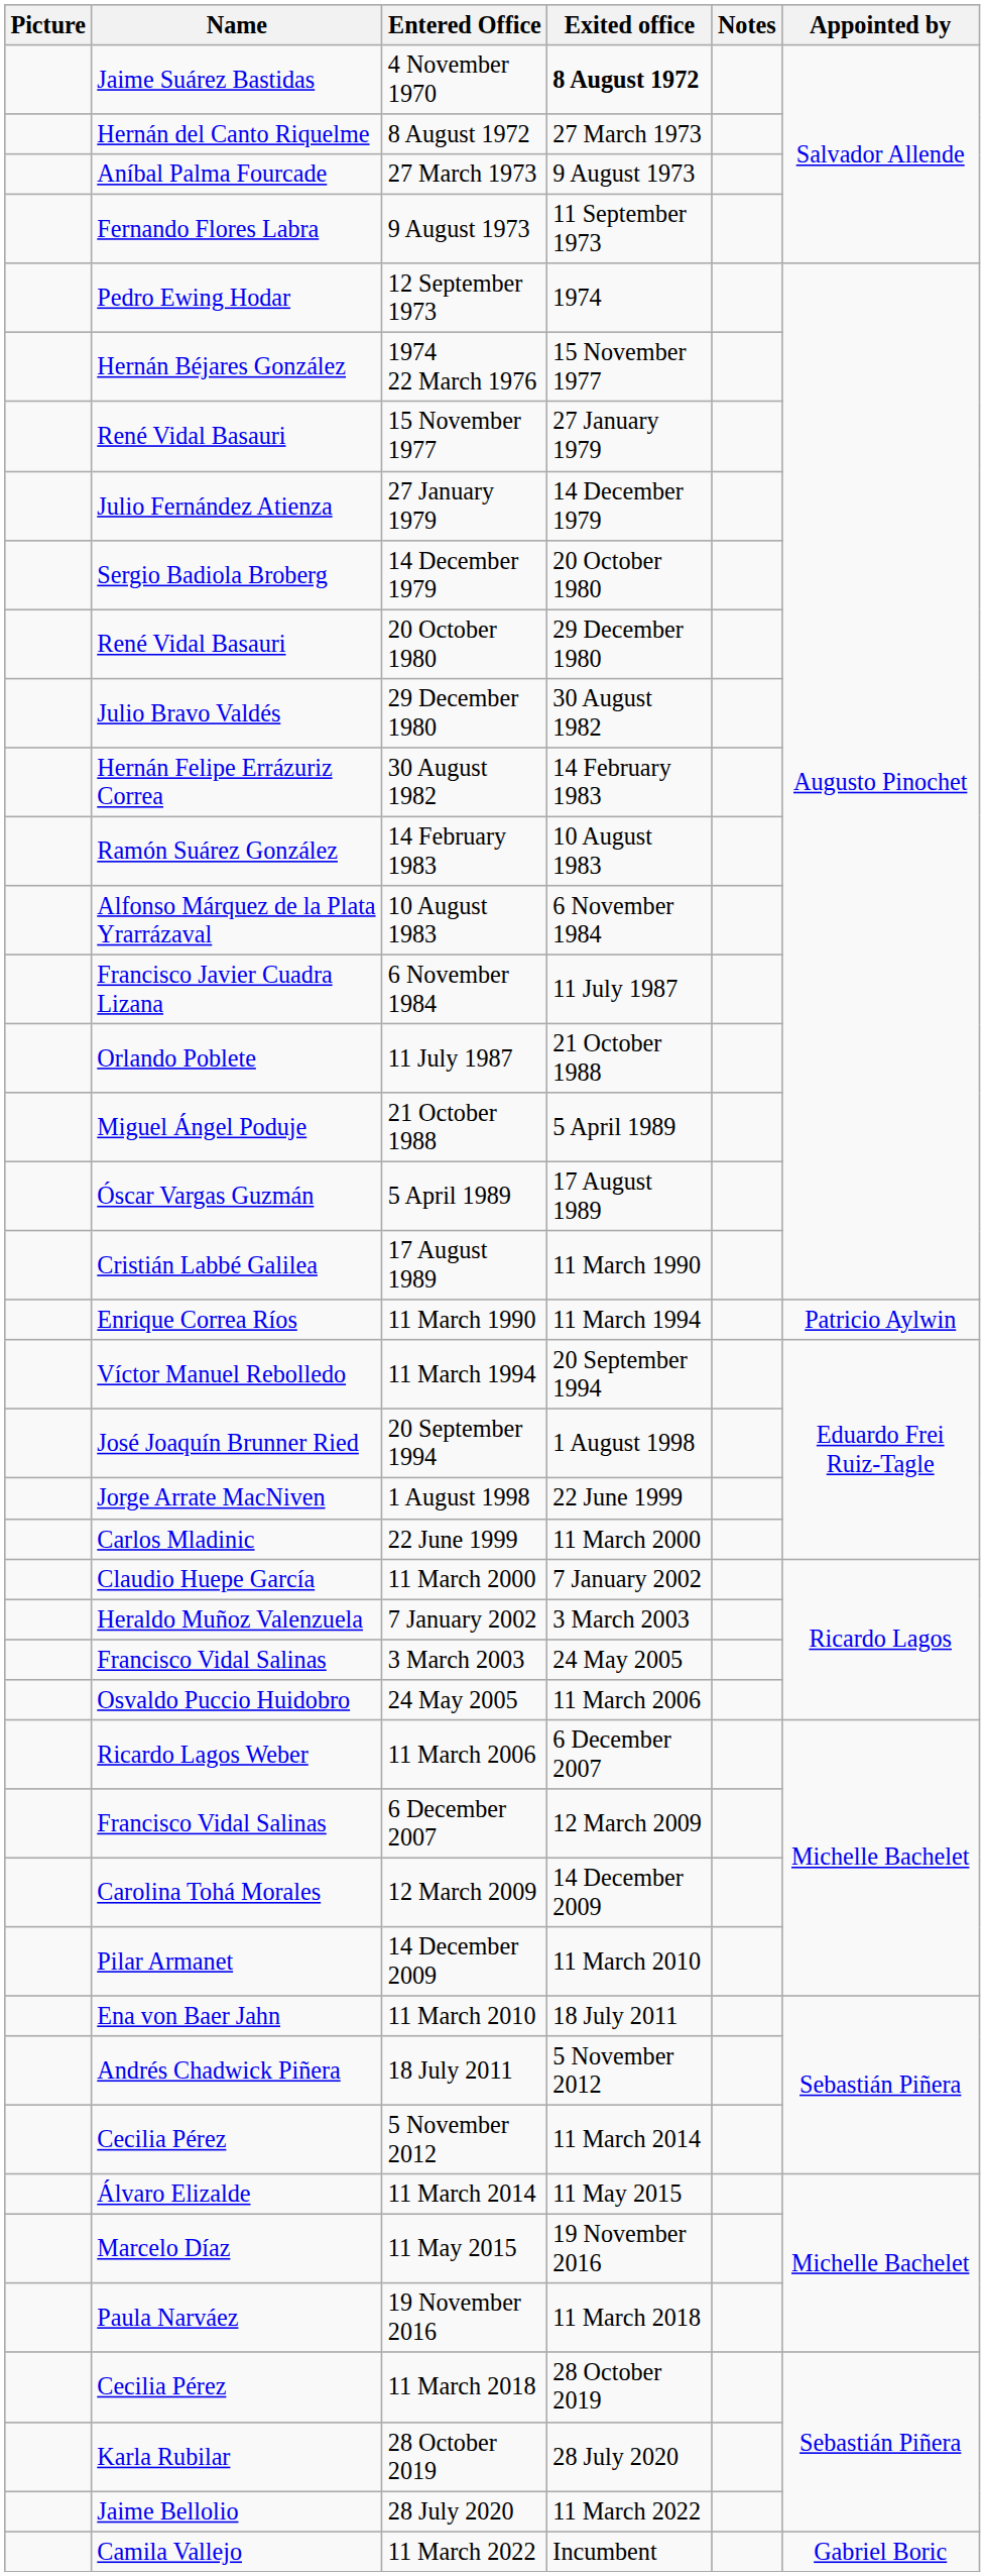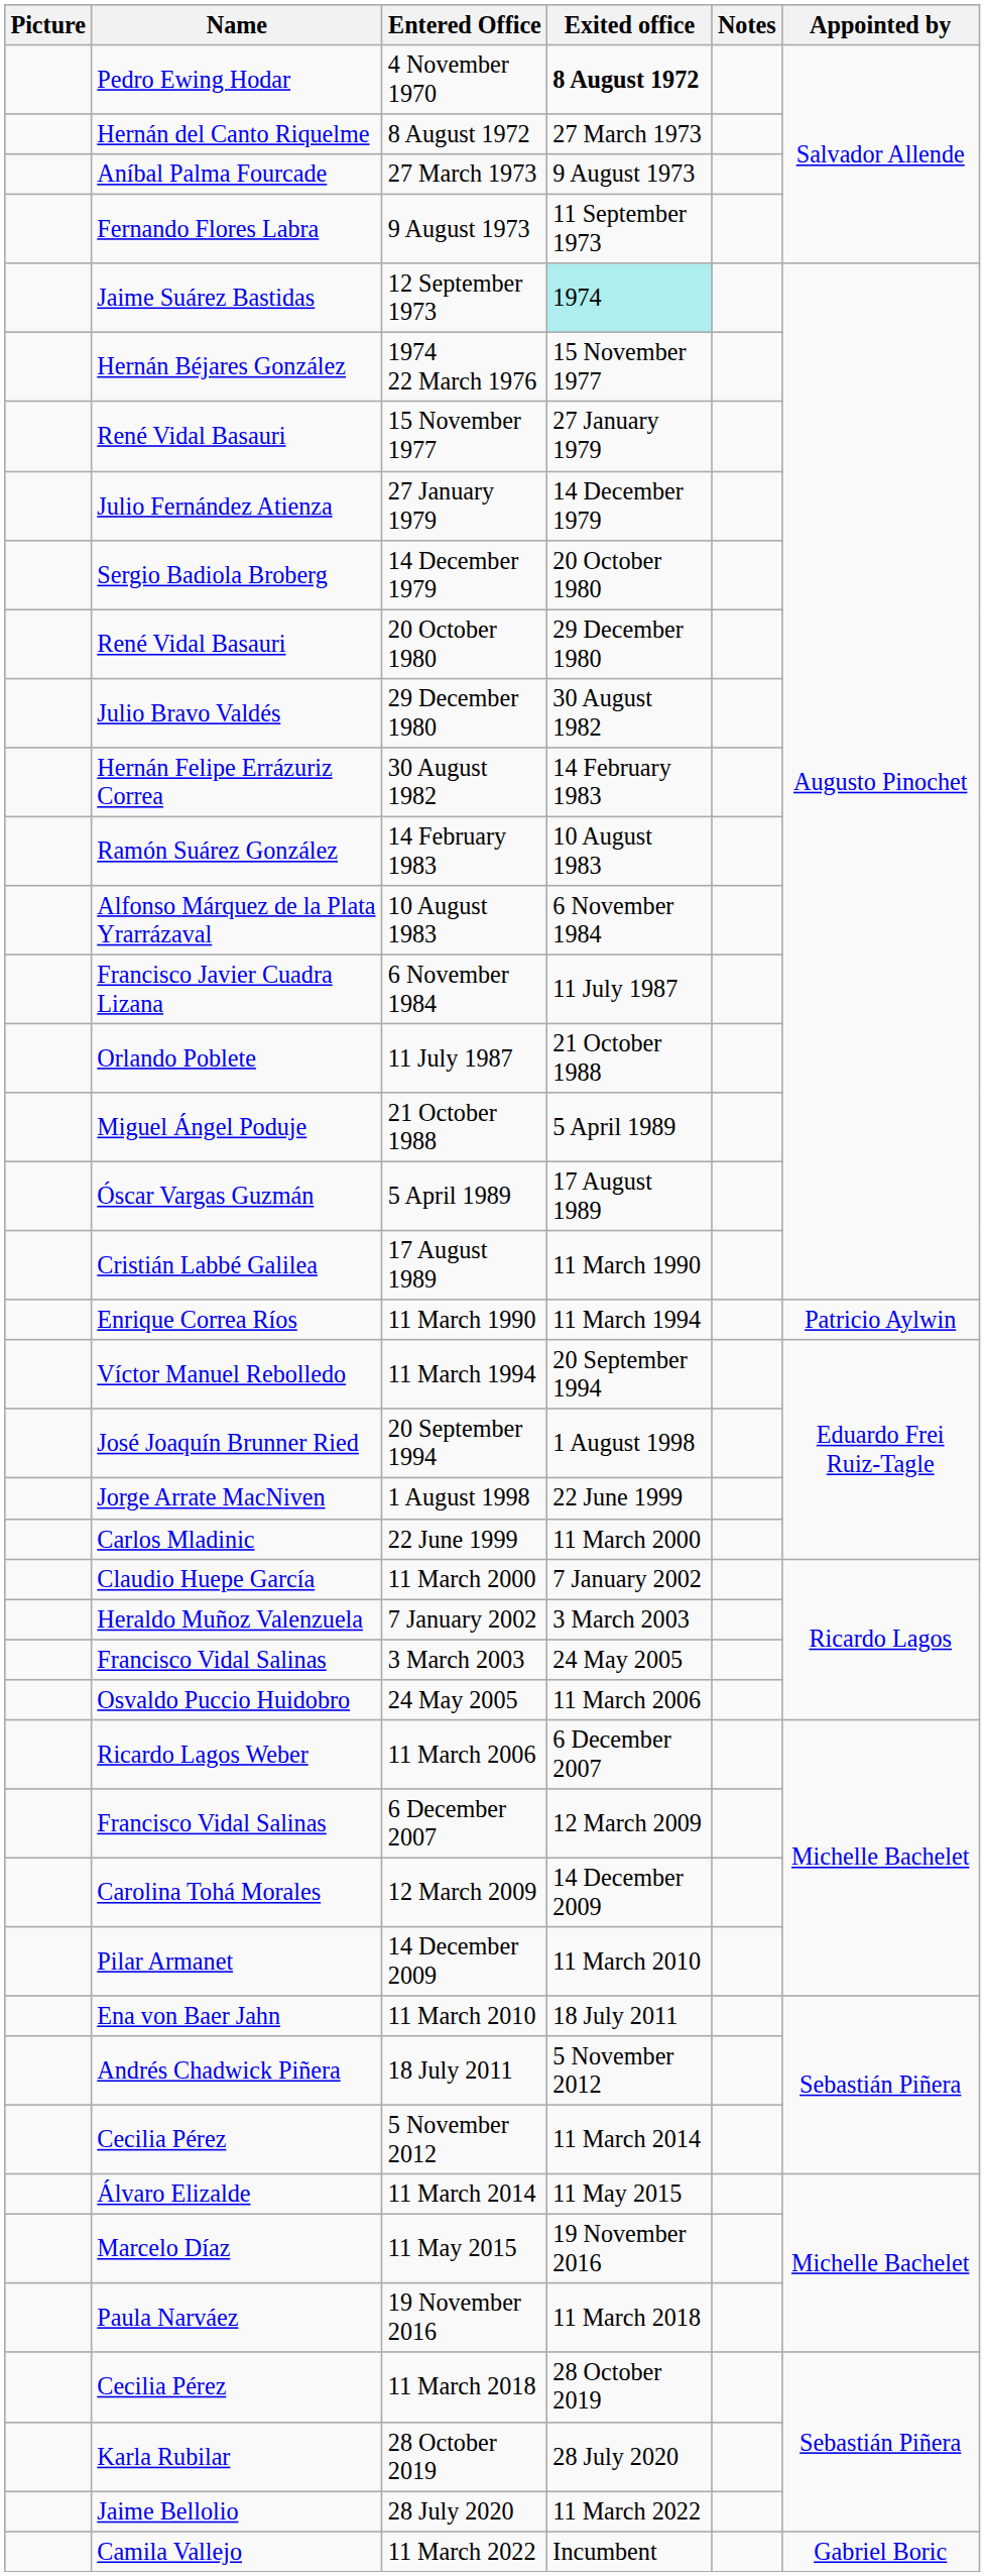4 November 1970 | Name: Jaime Suárez Bastidas -> Pedro Ewing Hodar
12 September 1973 | Name: Pedro Ewing Hodar -> Jaime Suárez Bastidas
12 September 1973 | Exited office: no background -> paleturquoise background
